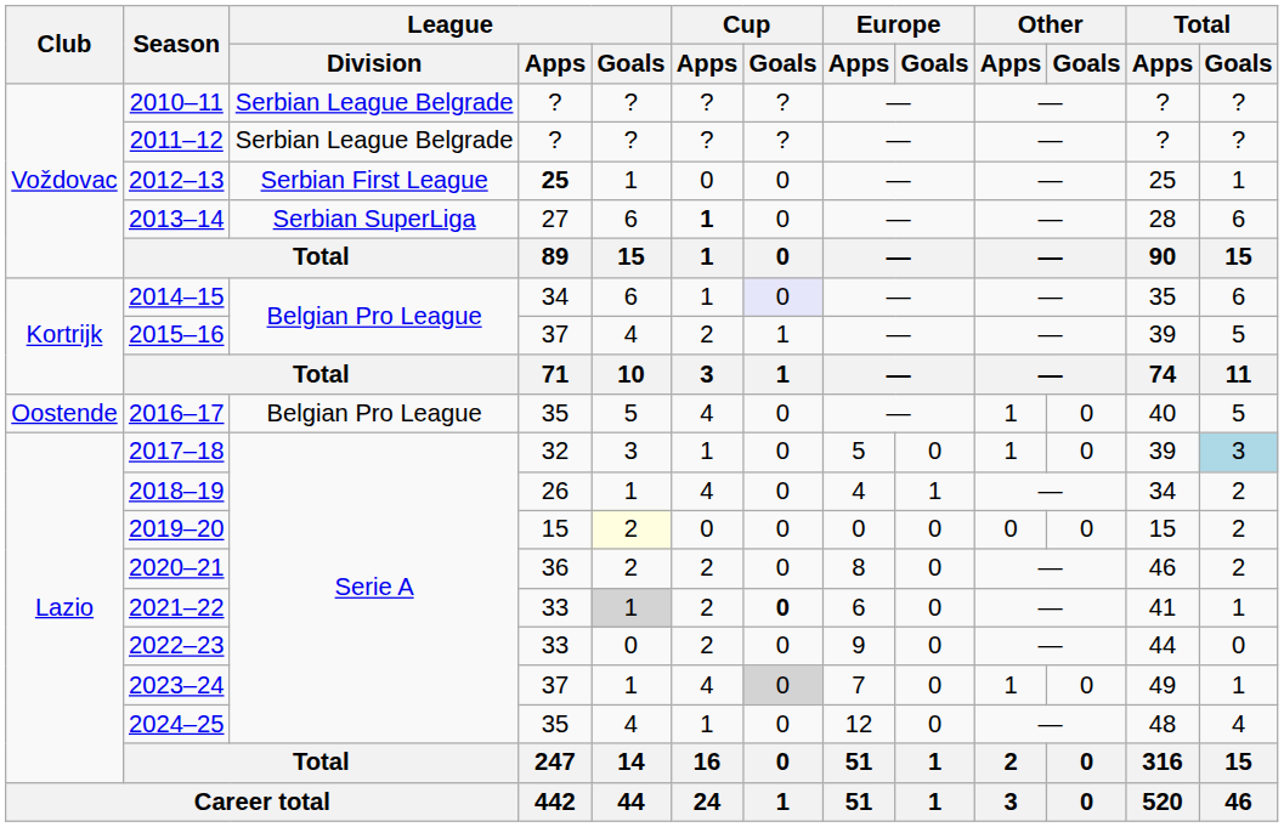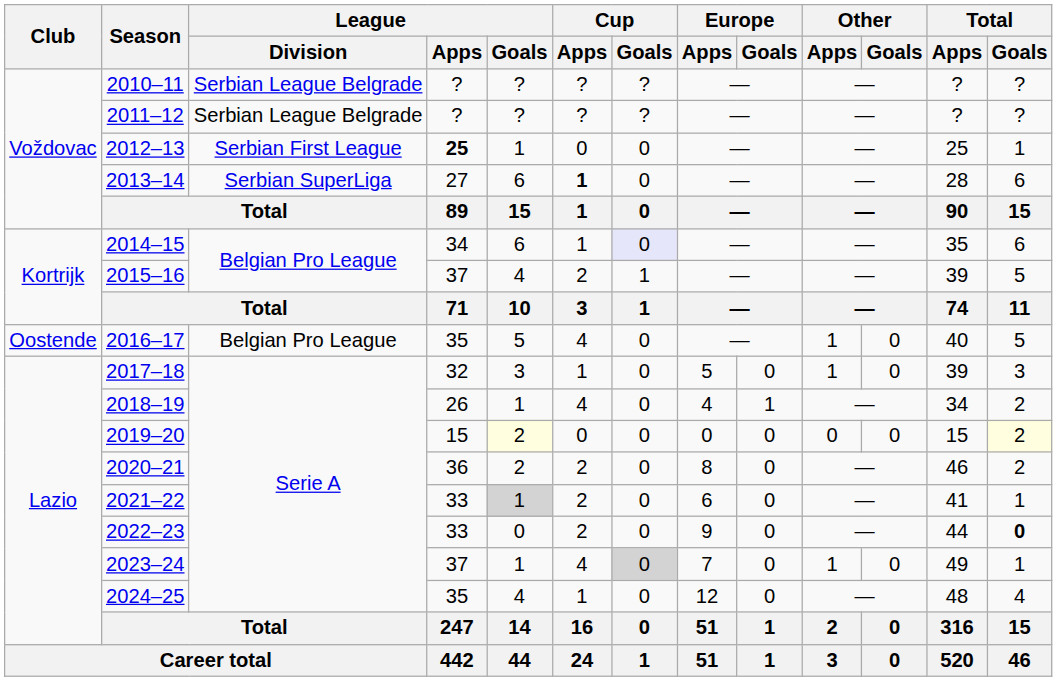2017–18 | Total / Goals: lightblue background -> no background
2019–20 | Total / Goals: no background -> lightyellow background
2021–22 | Cup / Goals: bold -> normal
2022–23 | Total / Goals: normal -> bold
